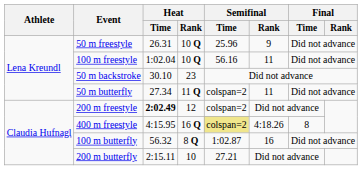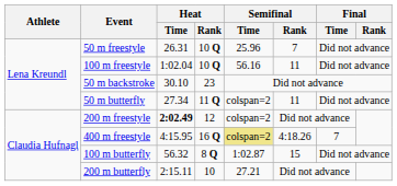50 m freestyle | Semifinal / Rank: 9 -> 7
400 m freestyle | Final / Time: 8 -> 7
100 m butterfly | Semifinal / Rank: 16 -> 15
